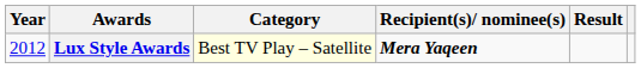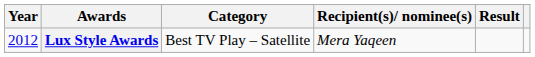Lux Style Awards | Category: lightyellow background -> no background
Lux Style Awards | Recipient(s)/ nominee(s): bold -> normal
